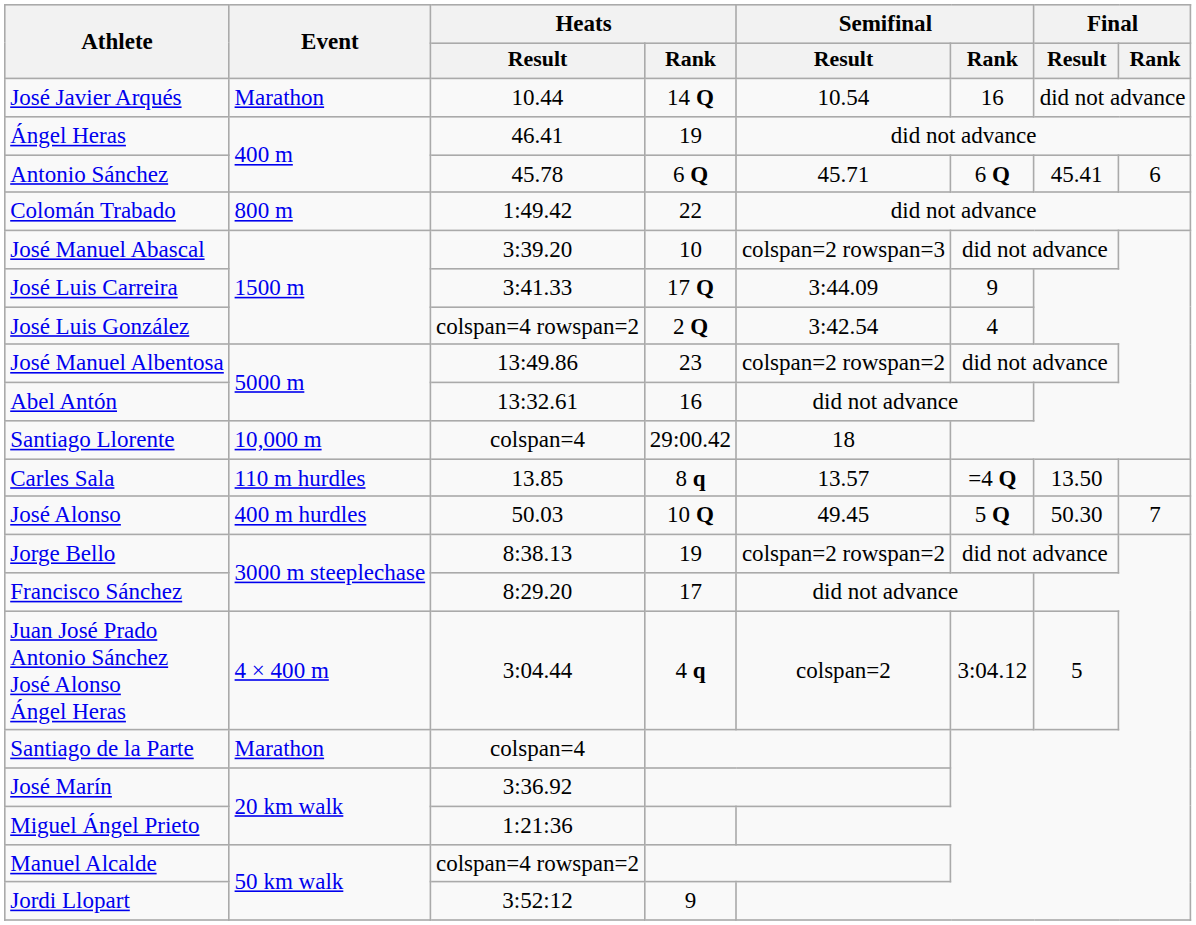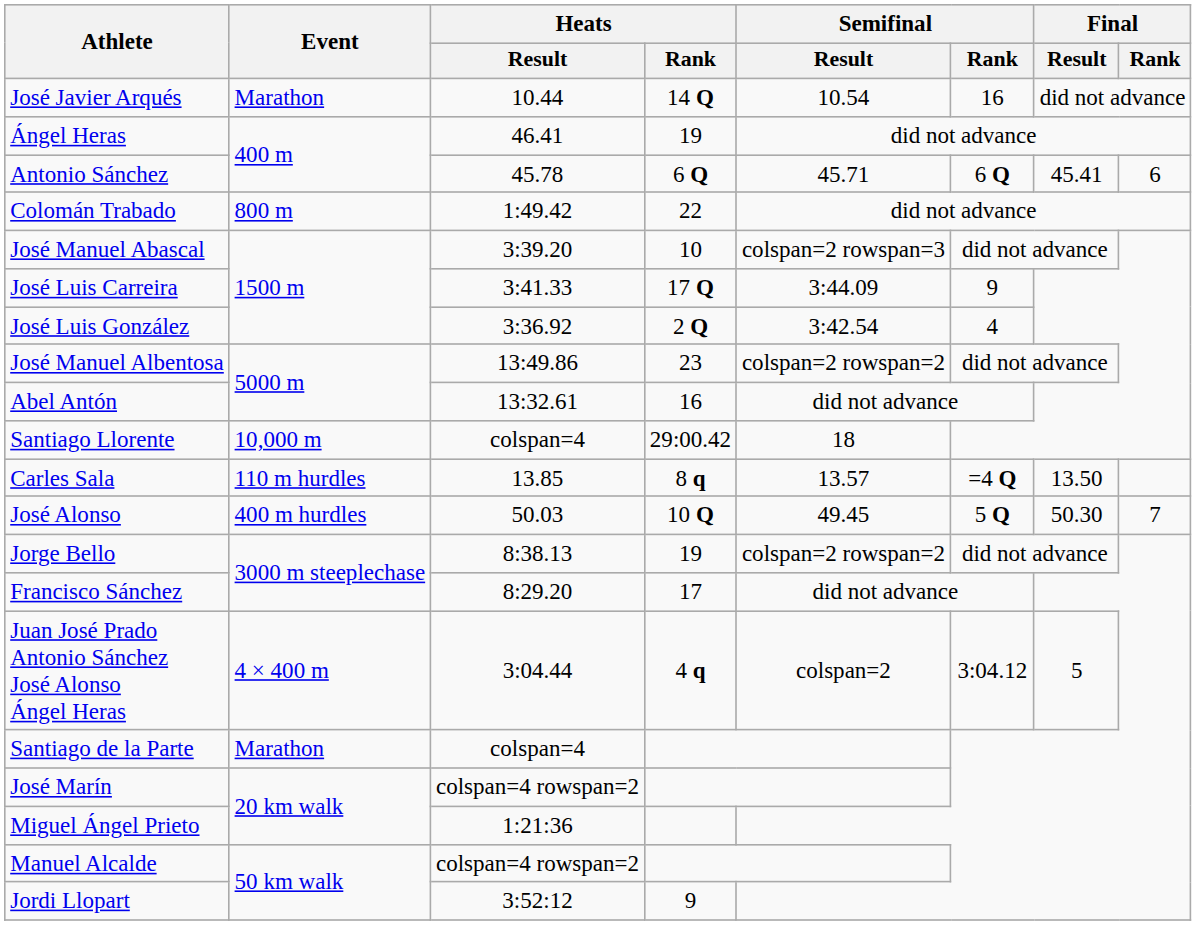José Luis González | Heats / Result: colspan=4 rowspan=2 -> 3:36.92
José Marín | Heats / Result: 3:36.92 -> colspan=4 rowspan=2
